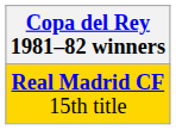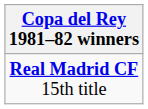row 2 | column 1: gold background -> no background
